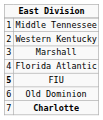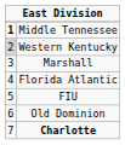Middle Tennessee | column 1: normal -> bold
Western Kentucky | column 1: no background -> lightgrey background
FIU | column 1: bold -> normal
